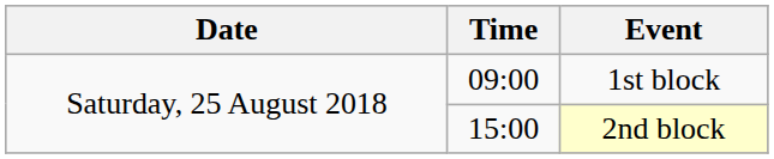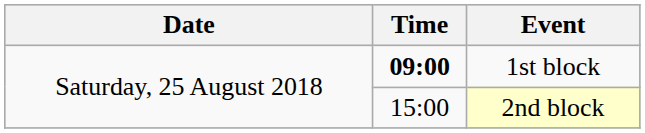1st block | Time: normal -> bold
